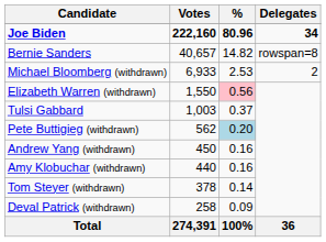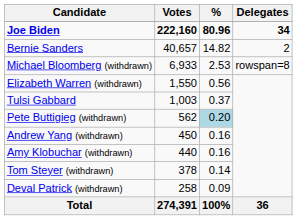Bernie Sanders | Delegates: rowspan=8 -> 2
Michael Bloomberg (withdrawn) | Delegates: 2 -> rowspan=8
Elizabeth Warren (withdrawn) | %: pink background -> no background
